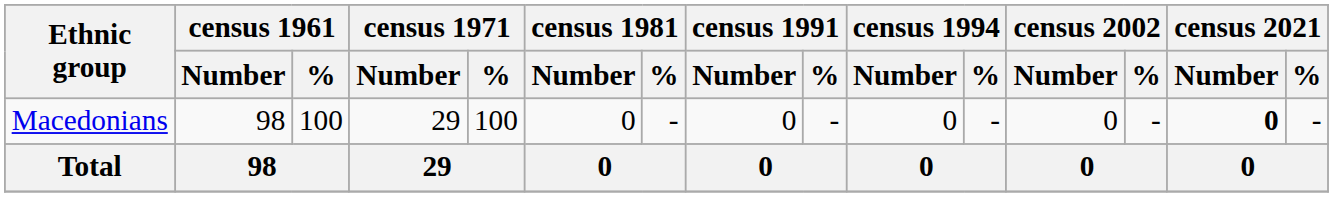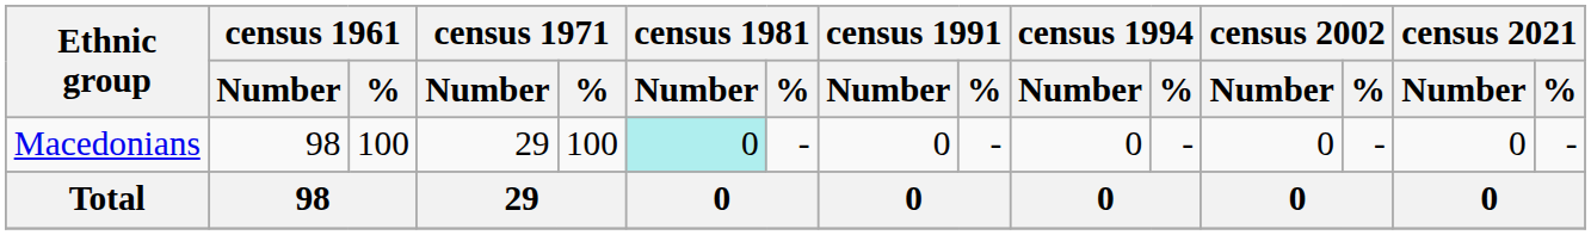Macedonians | census 1981 / Number: no background -> paleturquoise background
Macedonians | census 2021 / Number: bold -> normal
